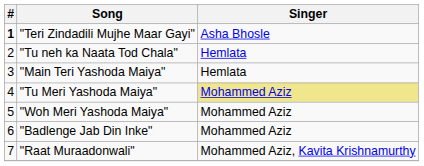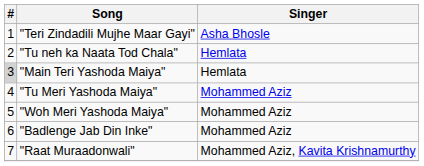"Teri Zindadili Mujhe Maar Gayi" | #: bold -> normal
"Main Teri Yashoda Maiya" | #: no background -> lightgrey background
"Tu Meri Yashoda Maiya" | Singer: khaki background -> no background
